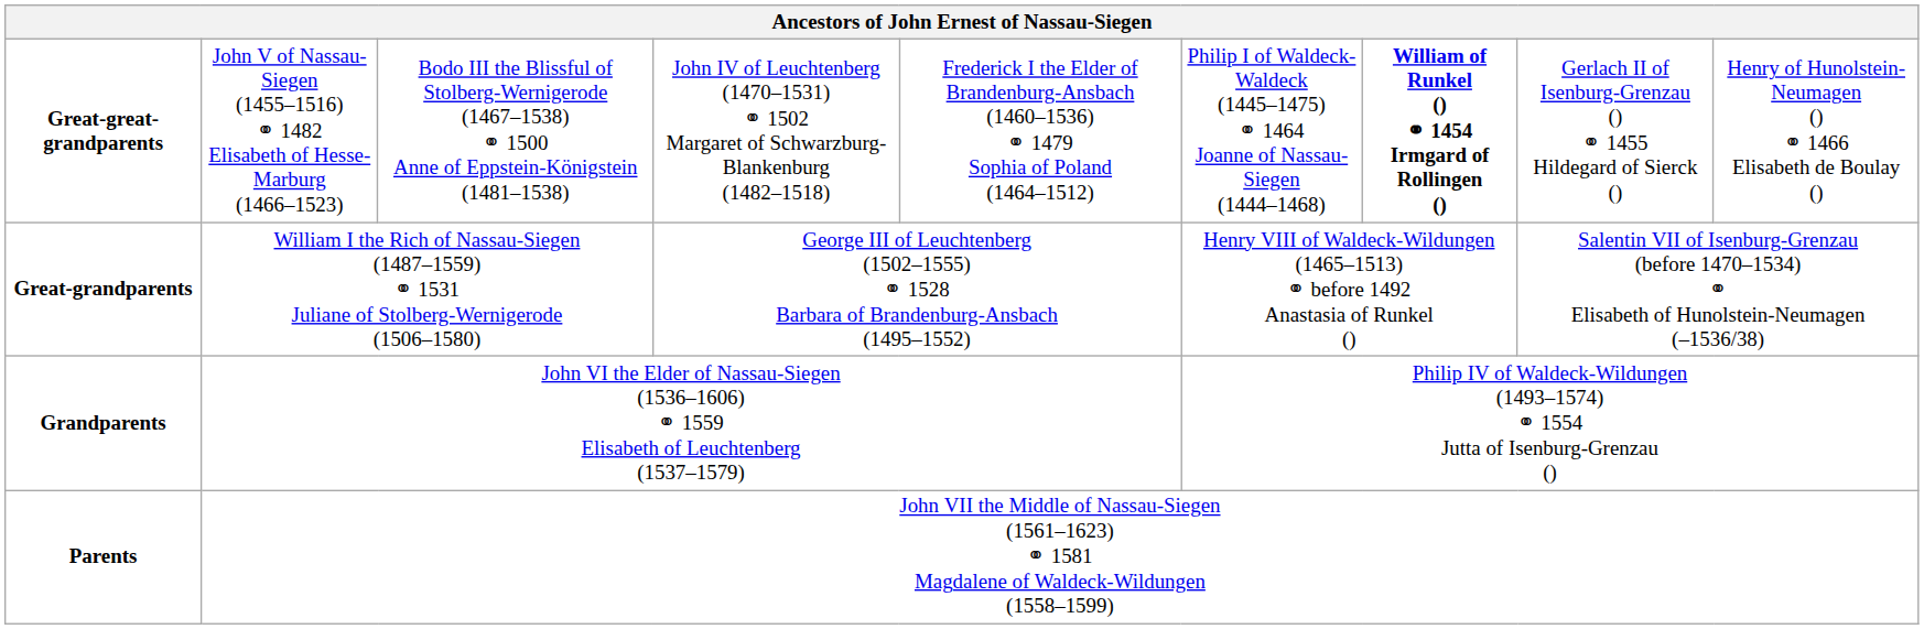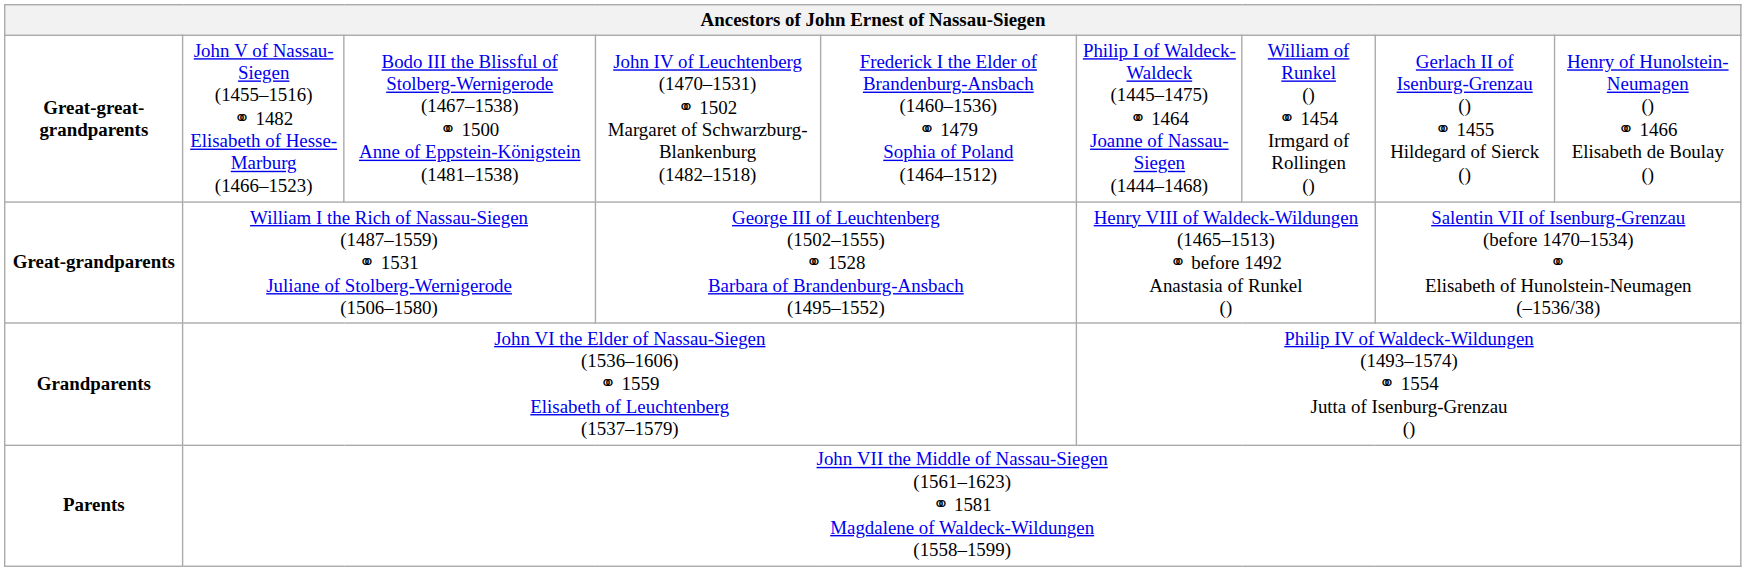Great-great-grandparents | column 7: bold -> normal
